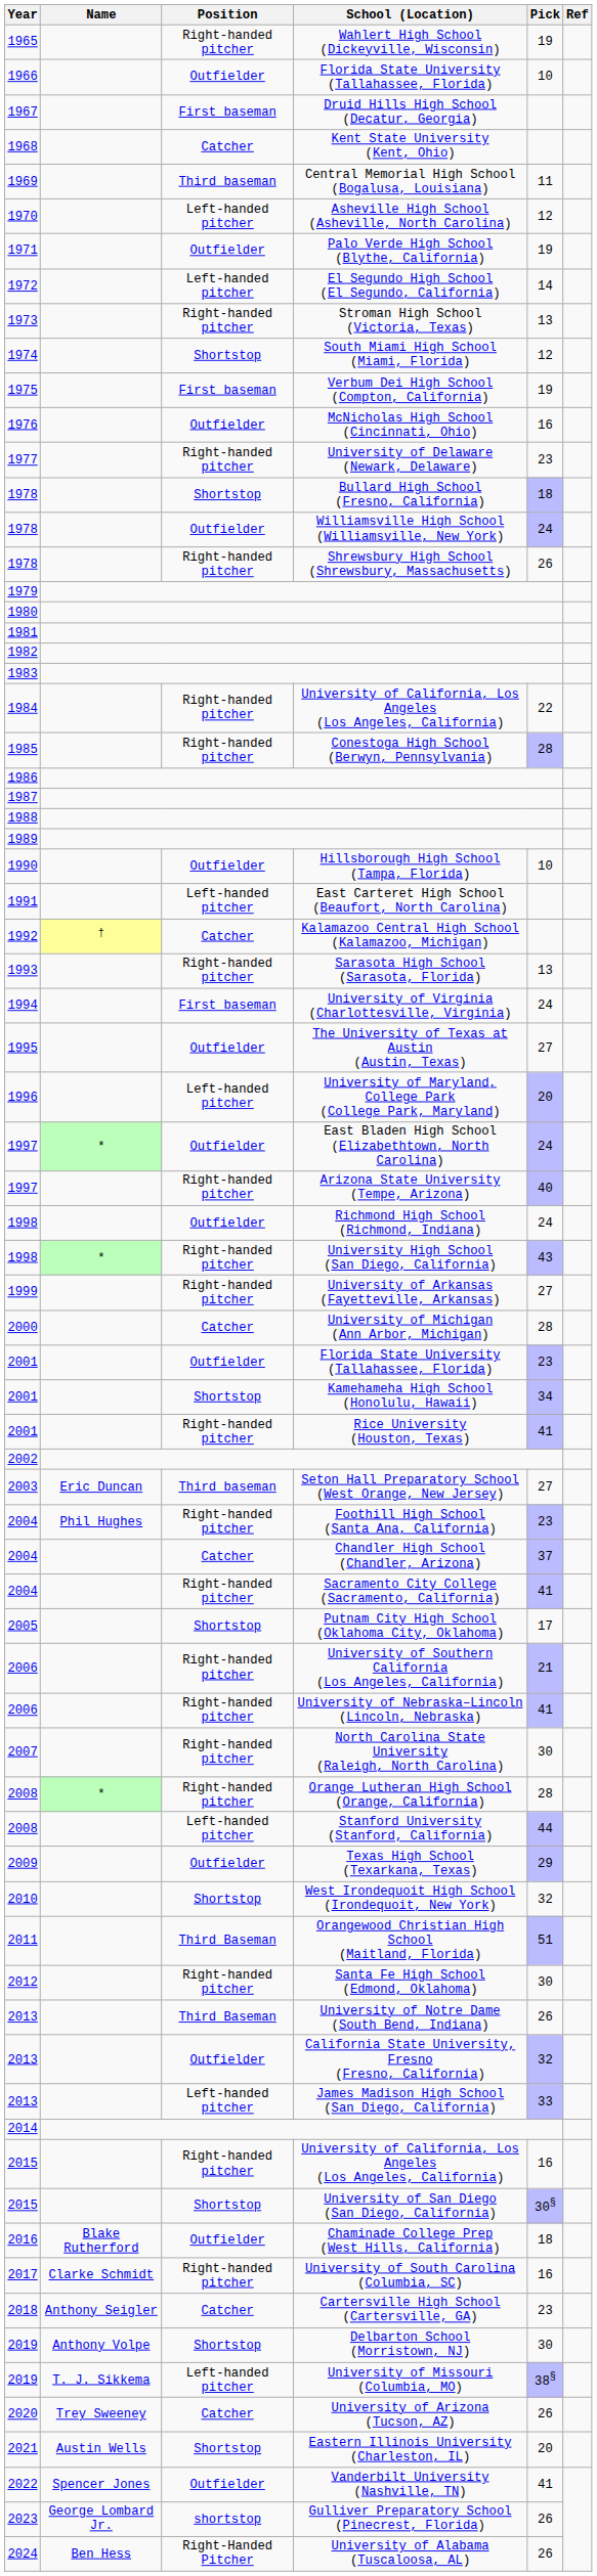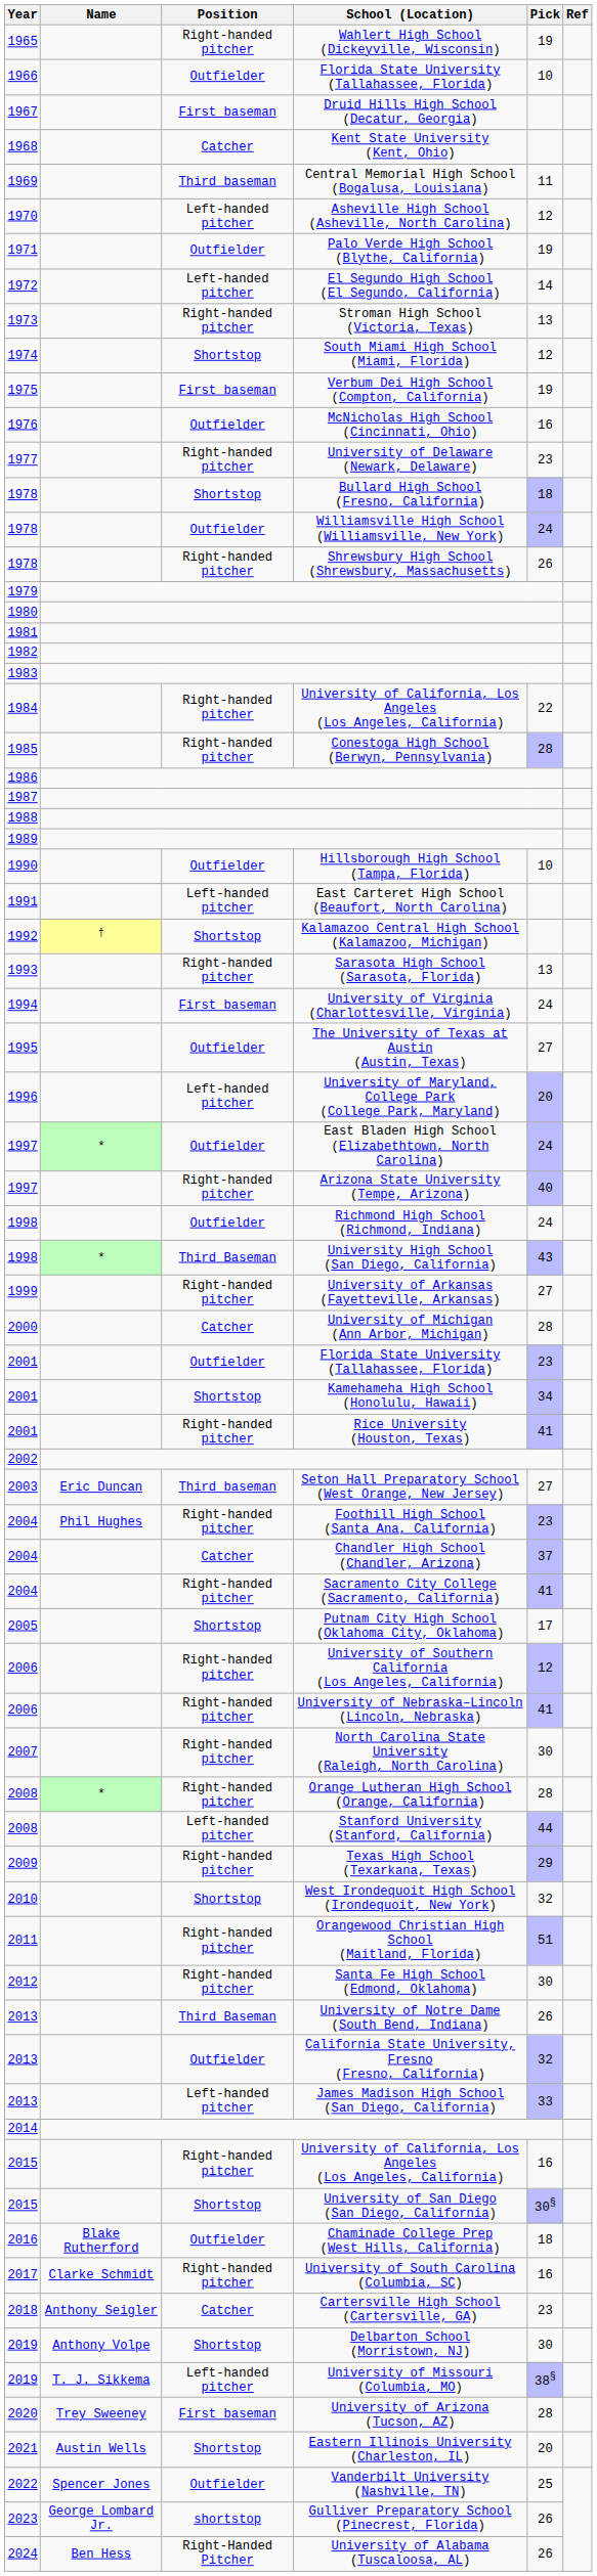Kalamazoo Central High School (Kalamazoo, Michigan) | Position: Catcher -> Shortstop
University High School (San Diego, California) | Position: Right-handed pitcher -> Third Baseman
University of Southern California (Los Angeles, California) | Pick: 21 -> 12
Texas High School (Texarkana, Texas) | Position: Outfielder -> Right-handed pitcher
Orangewood Christian High School (Maitland, Florida) | Position: Third Baseman -> Right-handed pitcher
University of Arizona (Tucson, AZ) | Position: Catcher -> First baseman
University of Arizona (Tucson, AZ) | Pick: 26 -> 28
Vanderbilt University (Nashville, TN) | Pick: 41 -> 25
